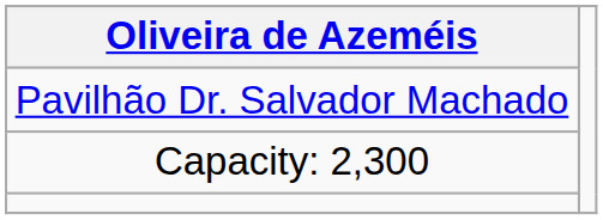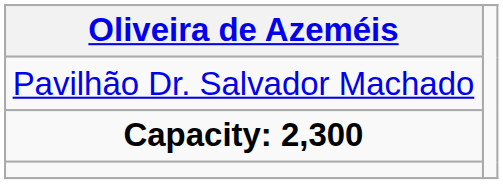Capacity: 2,300 | Oliveira de Azeméis: normal -> bold
